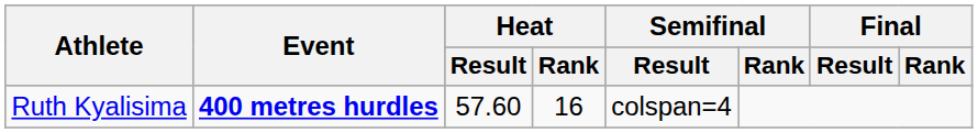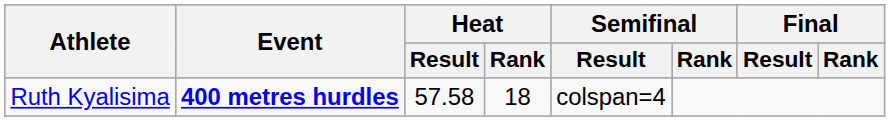Ruth Kyalisima | Heat / Result: 57.60 -> 57.58
Ruth Kyalisima | Heat / Rank: 16 -> 18
